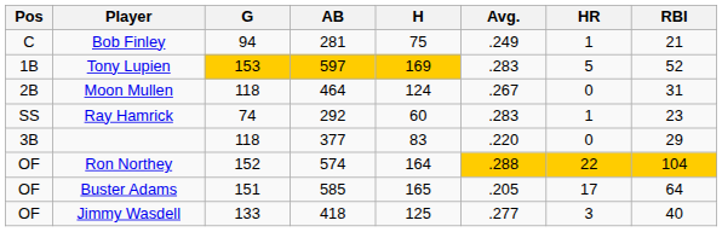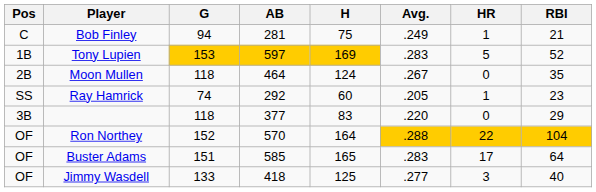Moon Mullen | RBI: 31 -> 35
Ray Hamrick | Avg.: .283 -> .205
Ron Northey | AB: 574 -> 570
Buster Adams | Avg.: .205 -> .283
